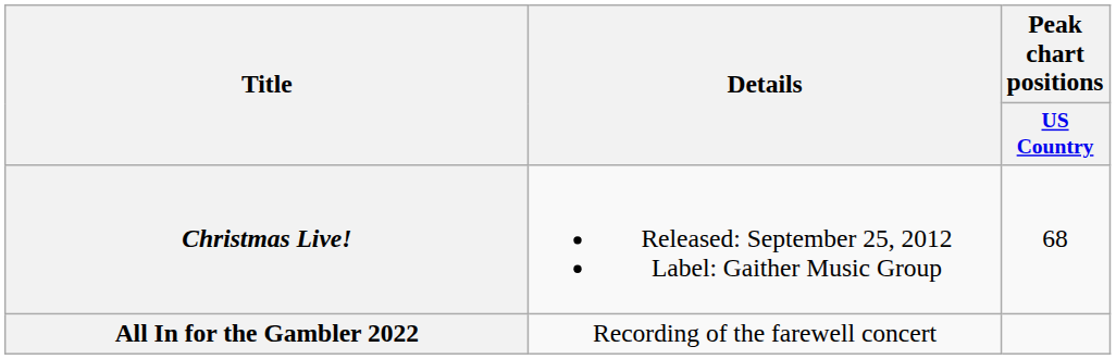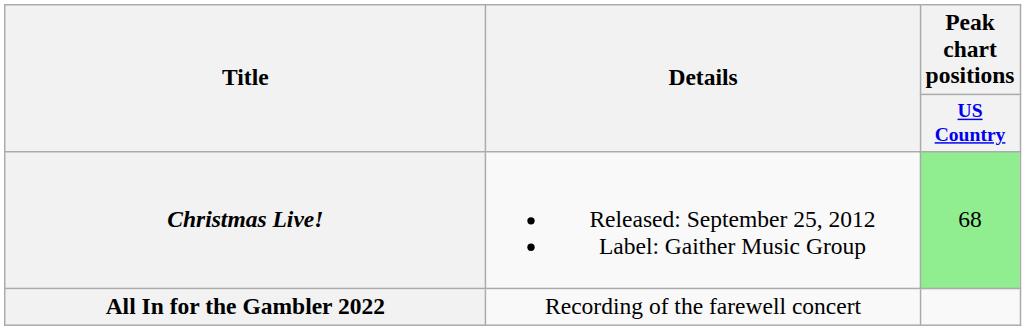Christmas Live! | Peak chart positions / US Country: no background -> lightgreen background
